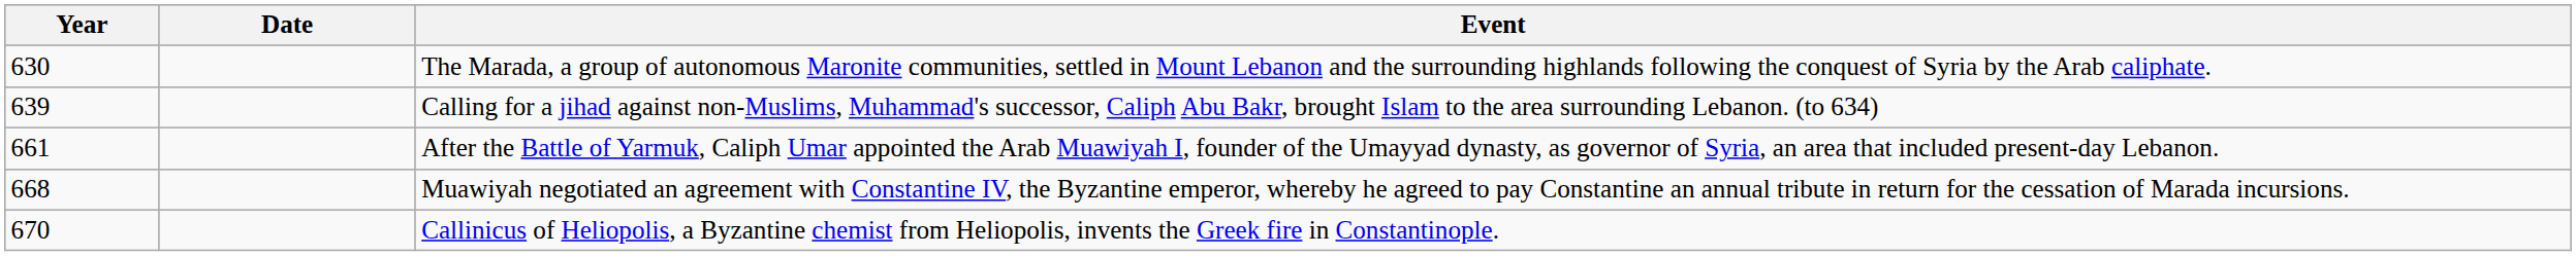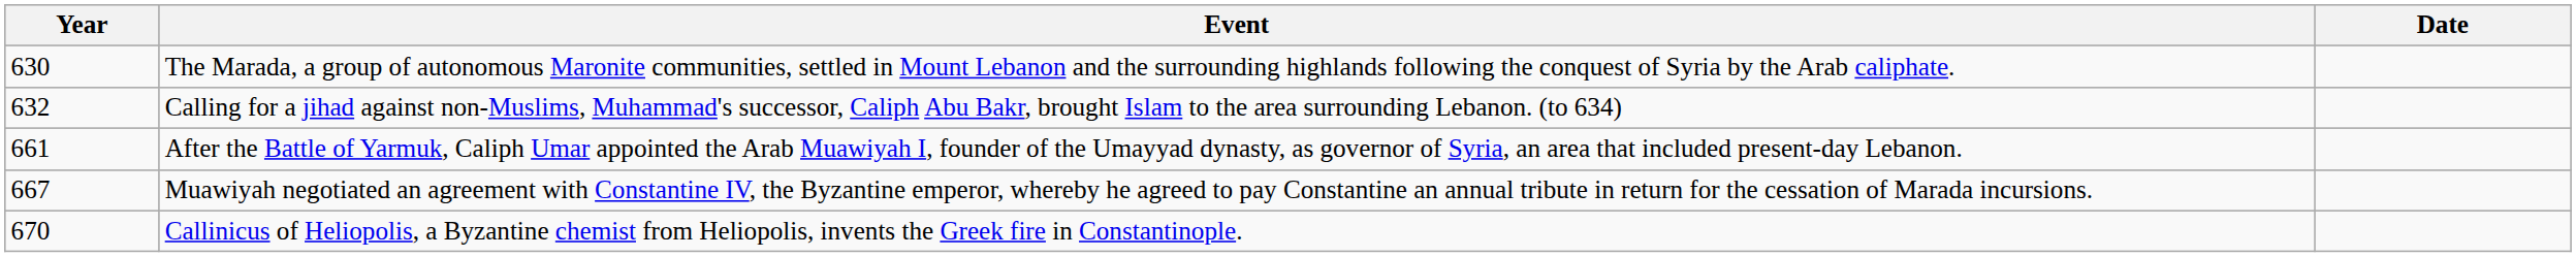columns swapped: Date <-> Event
row 3 | Year: 639 -> 632
row 5 | Year: 668 -> 667
